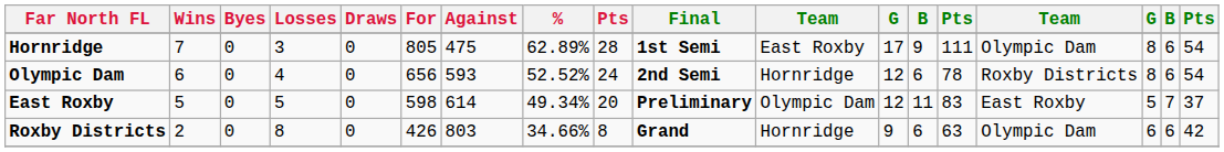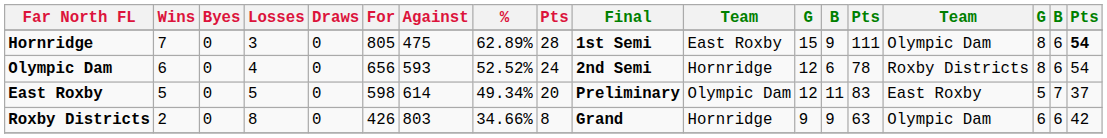row 2 | column 12: 17 -> 15
row 2 | column 18: normal -> bold
row 5 | column 13: 6 -> 9
